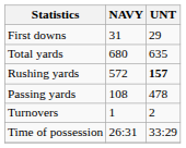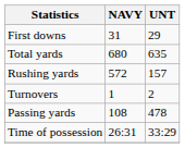Rushing yards | UNT: bold -> normal
rows swapped: Passing yards <-> Turnovers
